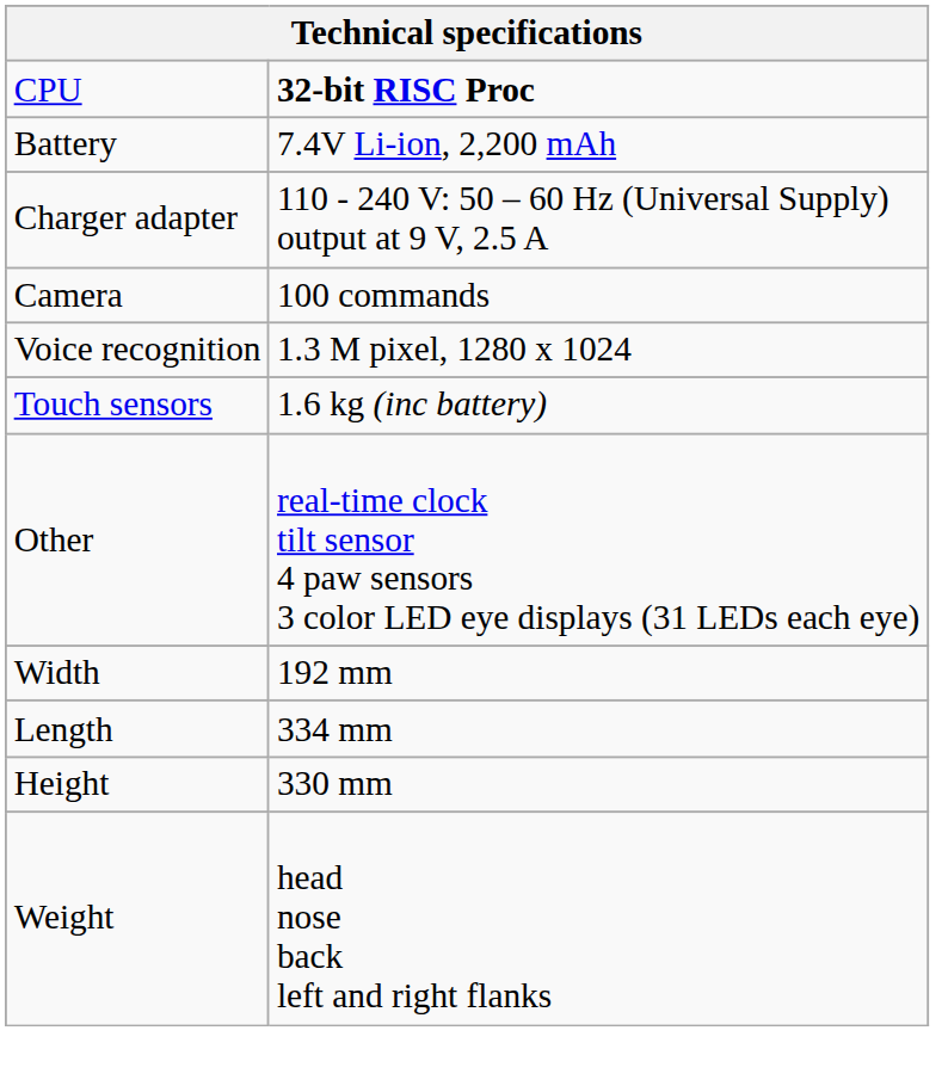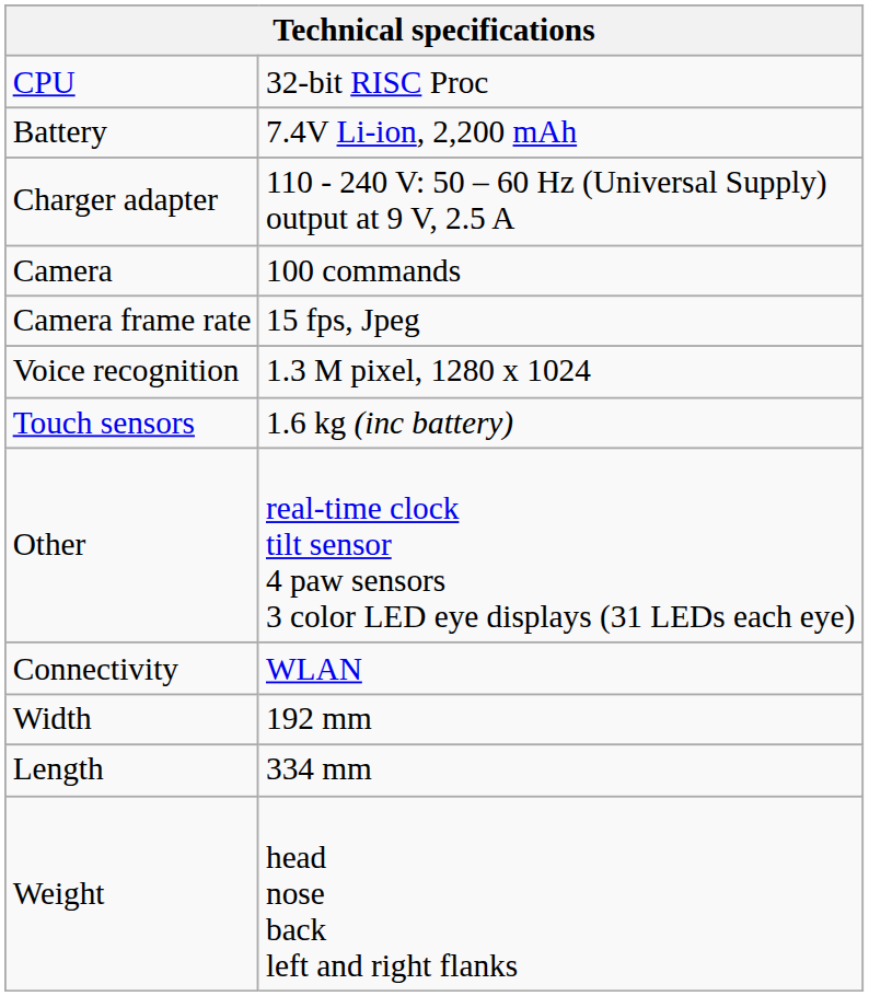CPU | column 2: bold -> normal
+ row: Camera frame rate | 15 fps, Jpeg
+ row: Connectivity | WLAN
- row: Height | 330 mm
